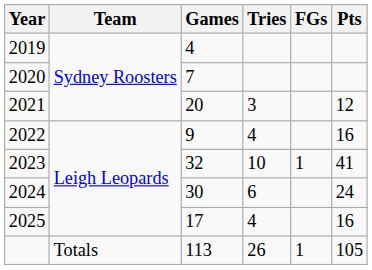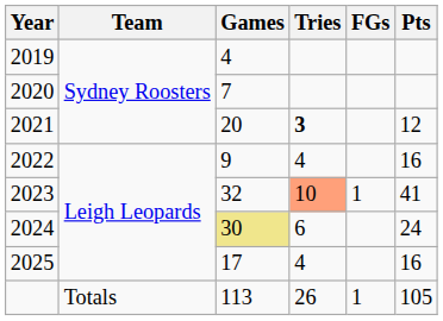2021 | Tries: normal -> bold
2023 | Tries: no background -> lightsalmon background
2024 | Games: no background -> khaki background
